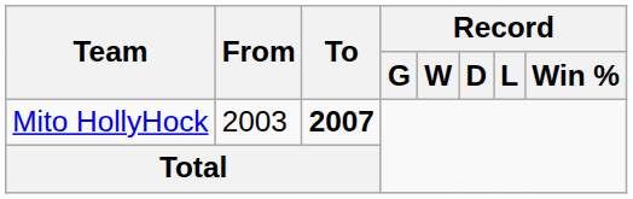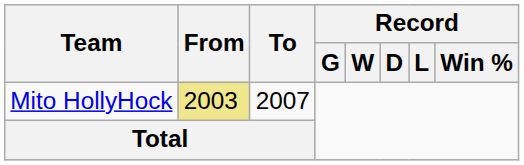Mito HollyHock | From: no background -> khaki background
Mito HollyHock | To: bold -> normal
